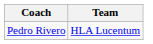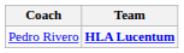Pedro Rivero | Team: normal -> bold
